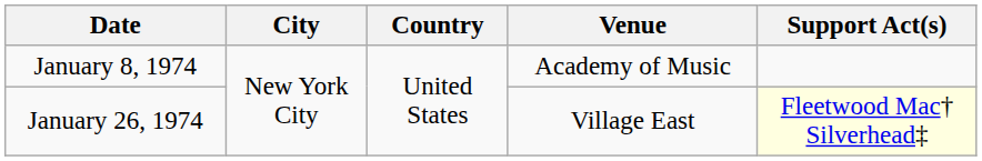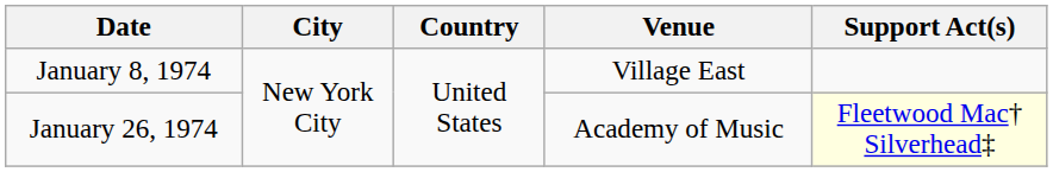January 8, 1974 | Venue: Academy of Music -> Village East
January 26, 1974 | Venue: Village East -> Academy of Music
